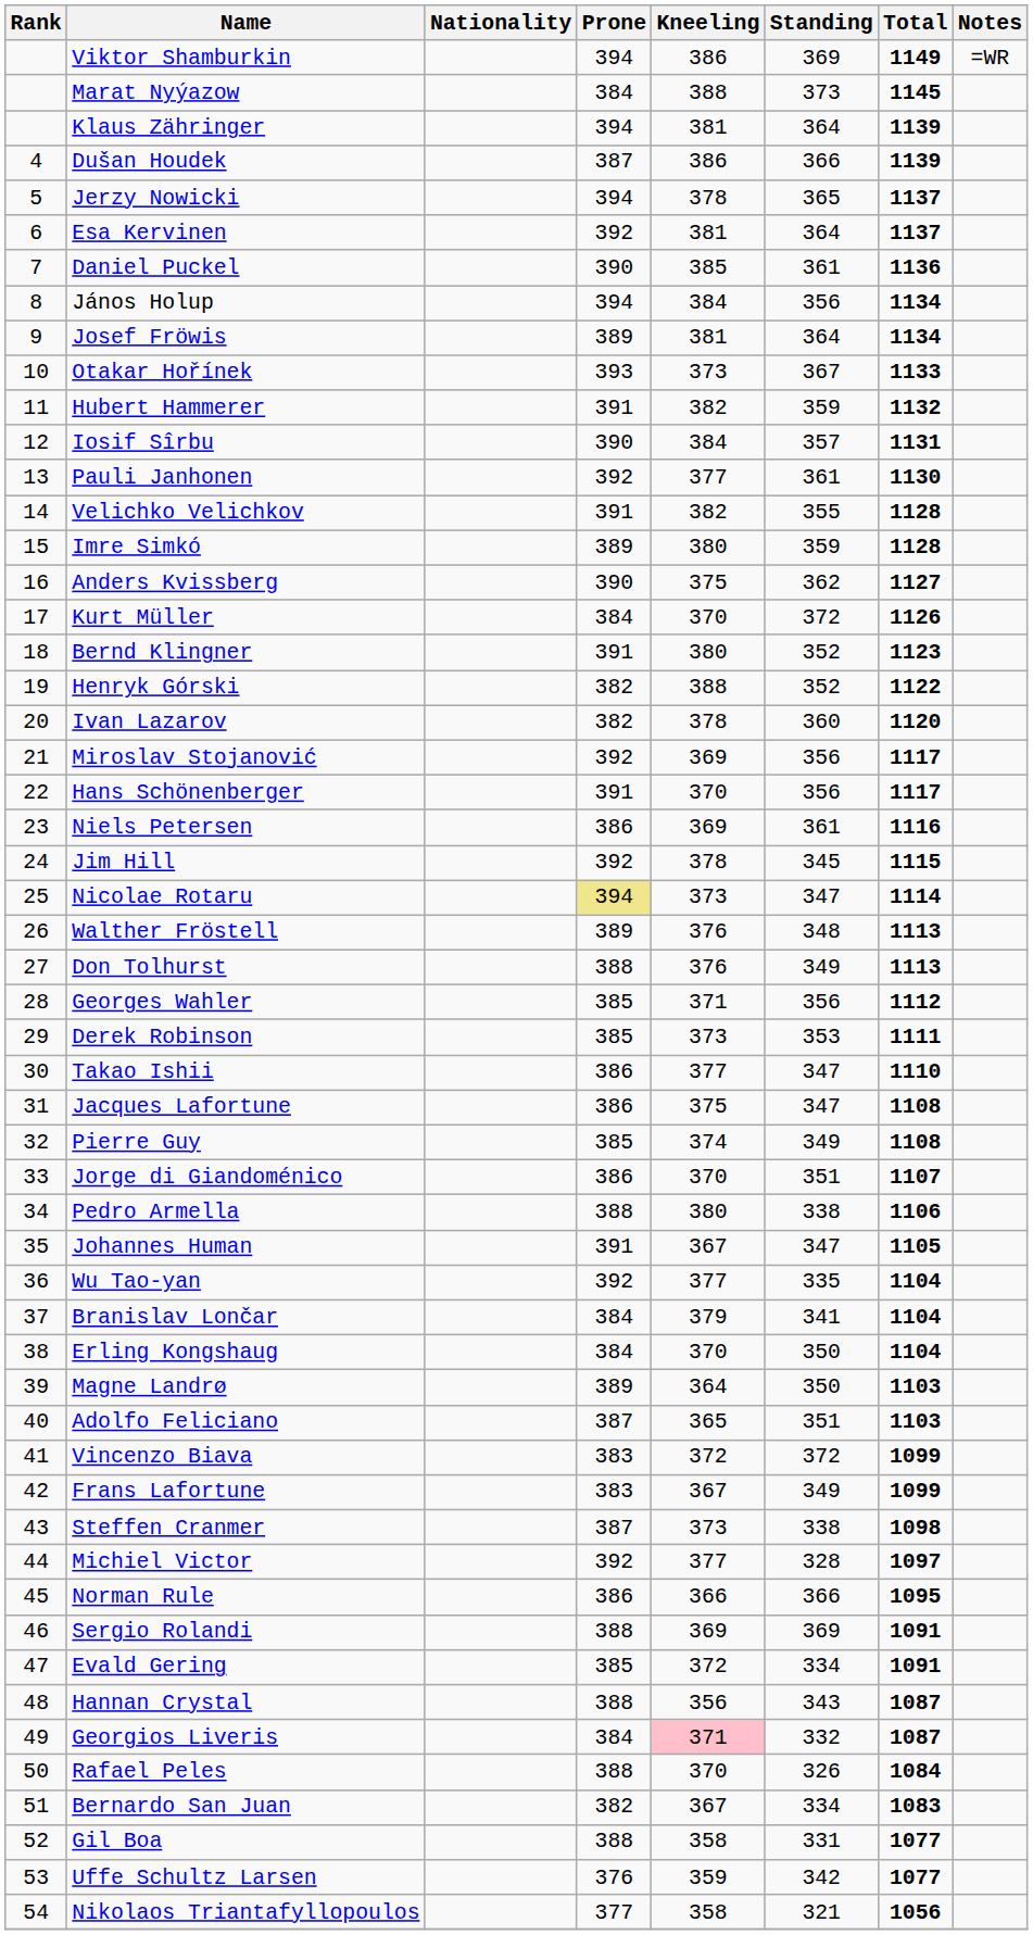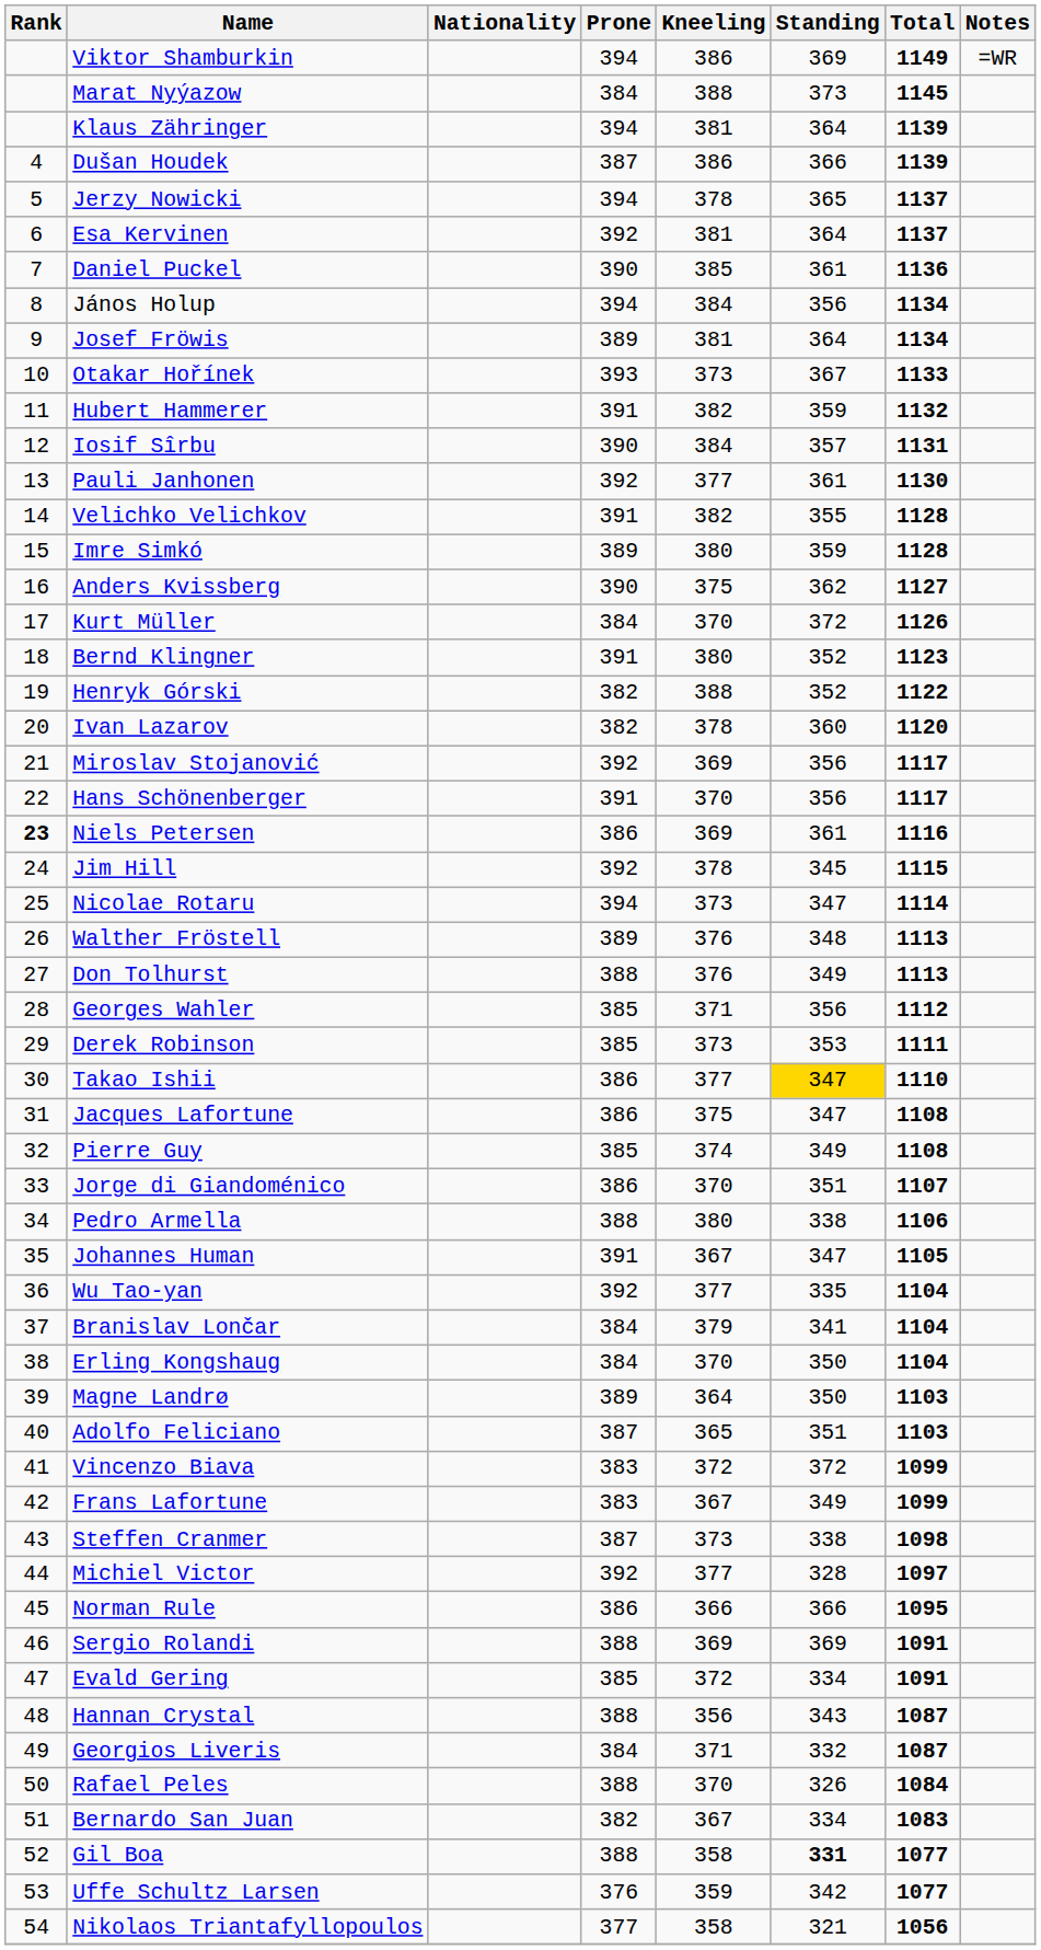Niels Petersen | Rank: normal -> bold
Nicolae Rotaru | Prone: khaki background -> no background
Takao Ishii | Standing: no background -> gold background
Georgios Liveris | Kneeling: pink background -> no background
Gil Boa | Standing: normal -> bold
